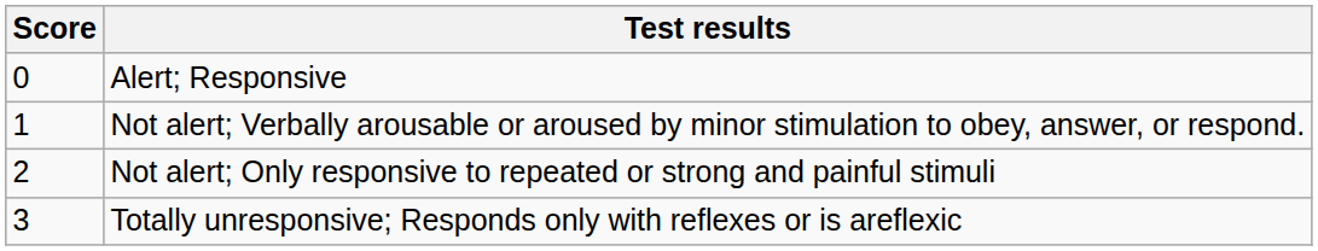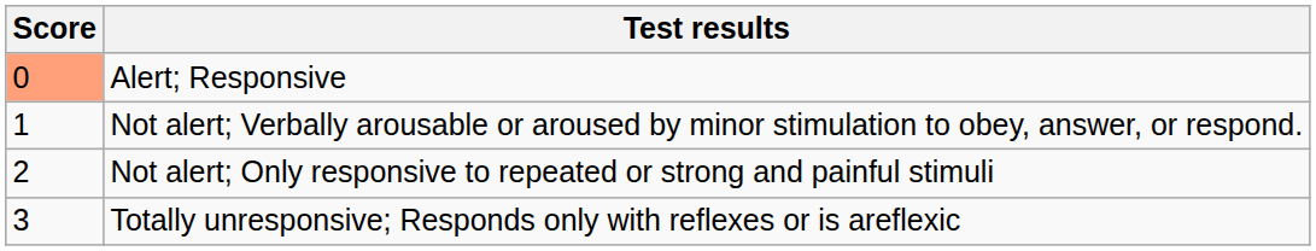Alert; Responsive | Score: no background -> lightsalmon background
